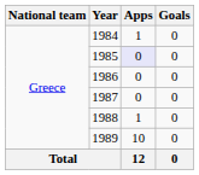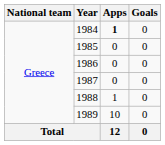1984 | Apps: normal -> bold
1985 | Apps: lavender background -> no background
